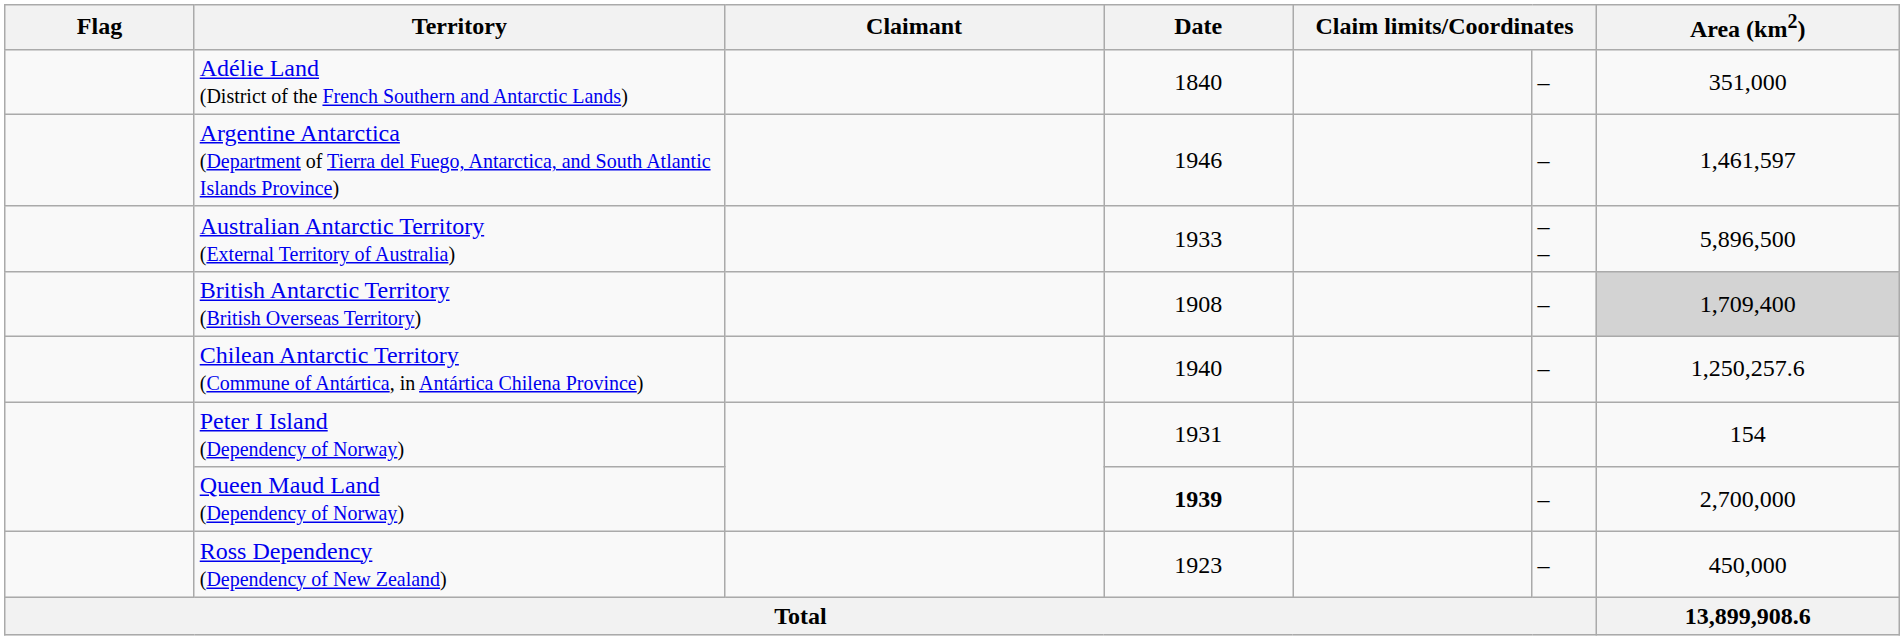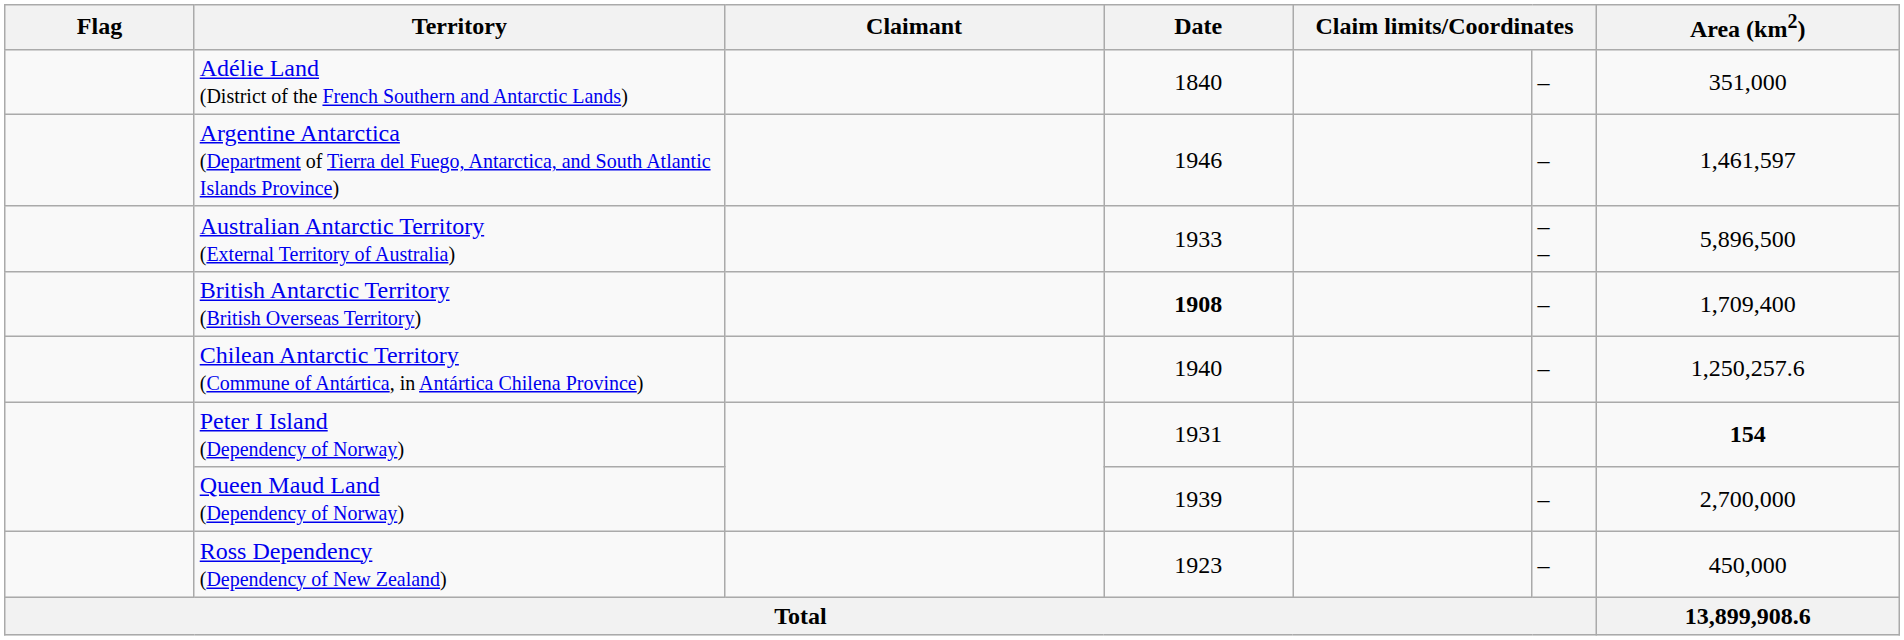British Antarctic Territory (British Overseas Territory) | Date: normal -> bold
British Antarctic Territory (British Overseas Territory) | Area (km2): lightgrey background -> no background
Peter I Island (Dependency of Norway) | Area (km2): normal -> bold
Queen Maud Land (Dependency of Norway) | Date: bold -> normal
